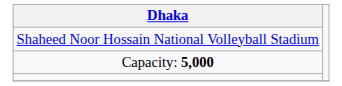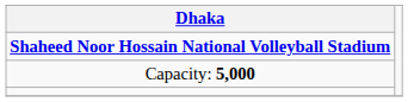row 2 | Dhaka: normal -> bold
